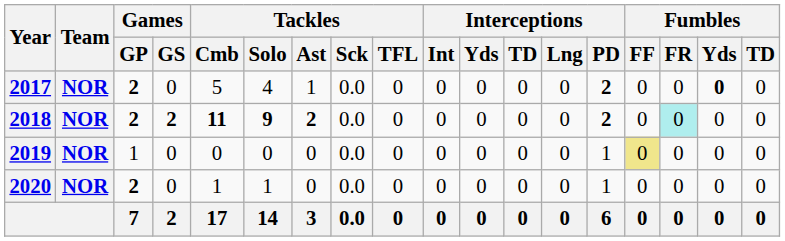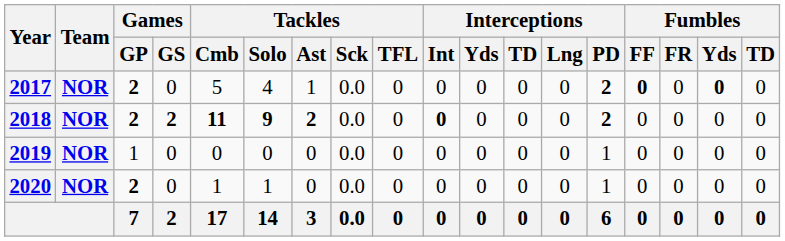2017 | Fumbles / FF: normal -> bold
2018 | Interceptions / Int: normal -> bold
2018 | Fumbles / FR: paleturquoise background -> no background
2019 | Fumbles / FF: khaki background -> no background
